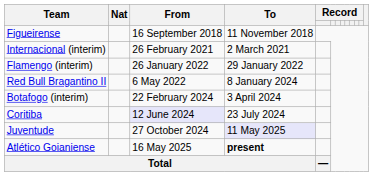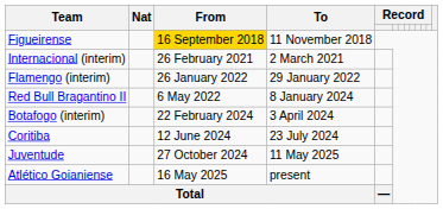Figueirense | From: no background -> gold background
Coritiba | From: lavender background -> no background
Juventude | To: lavender background -> no background
Atlético Goianiense | To: bold -> normal
